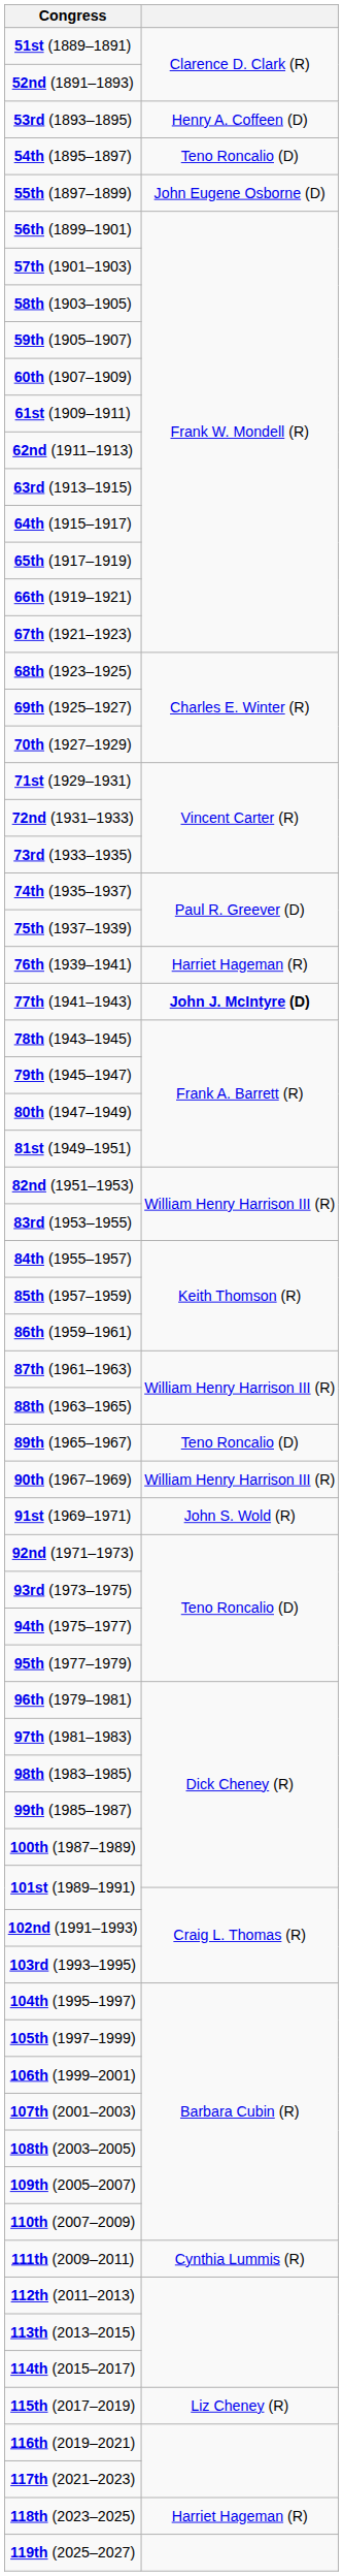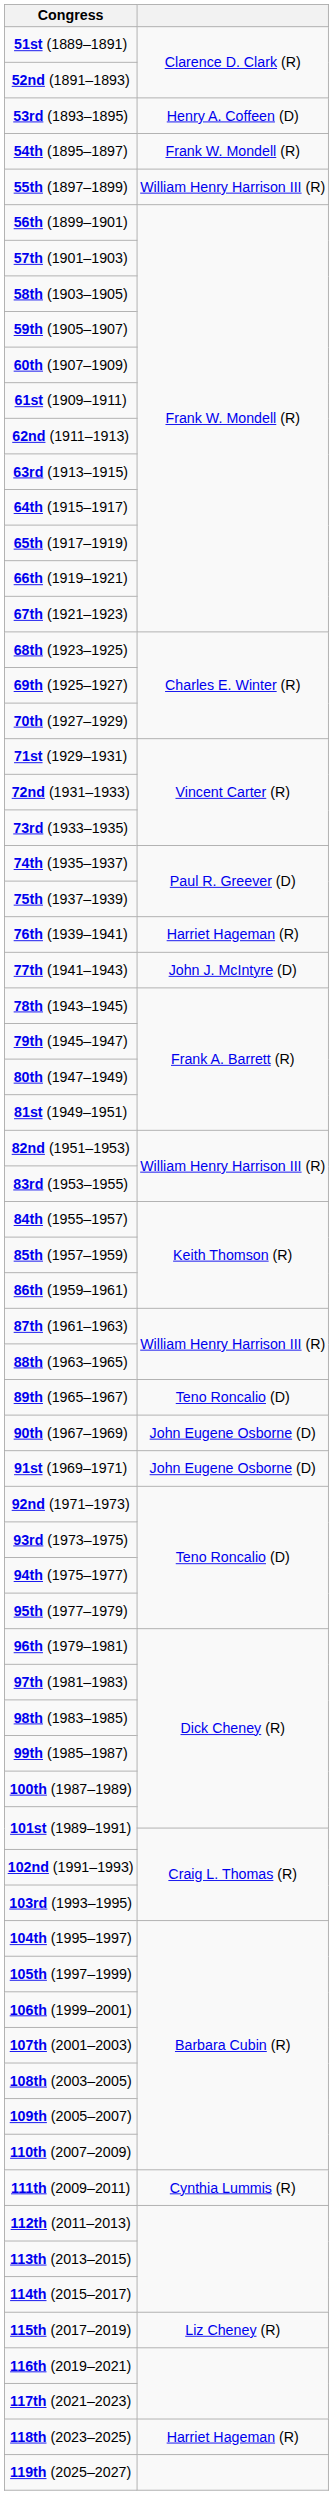row 5 | column 2: Teno Roncalio (D) -> Frank W. Mondell (R)
row 6 | column 2: John Eugene Osborne (D) -> William Henry Harrison III (R)
row 28 | column 2: bold -> normal
row 41 | column 2: William Henry Harrison III (R) -> John Eugene Osborne (D)
row 42 | column 2: John S. Wold (R) -> John Eugene Osborne (D)
